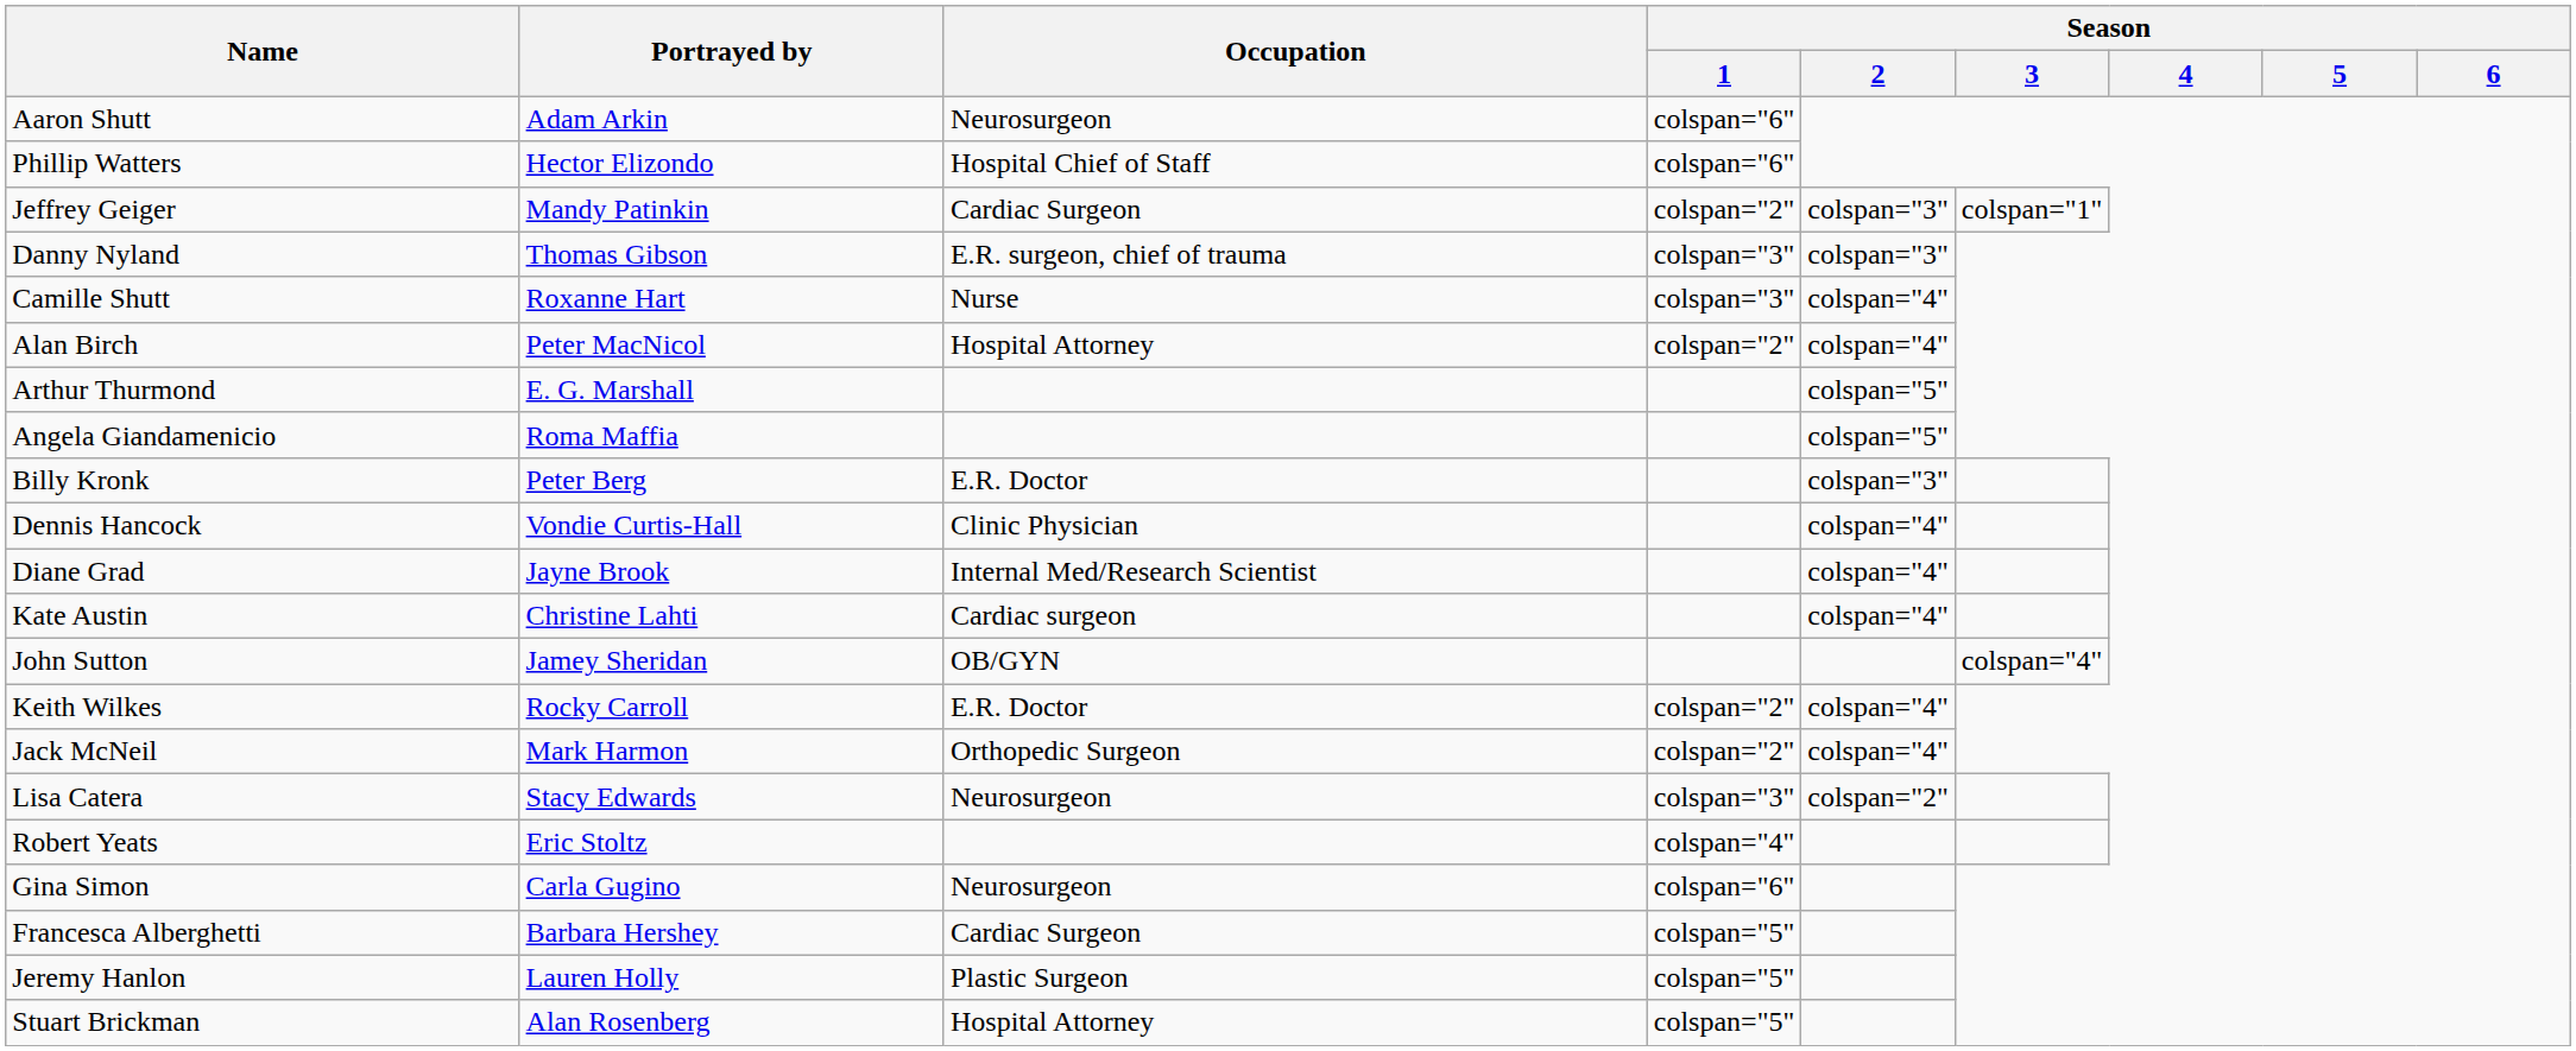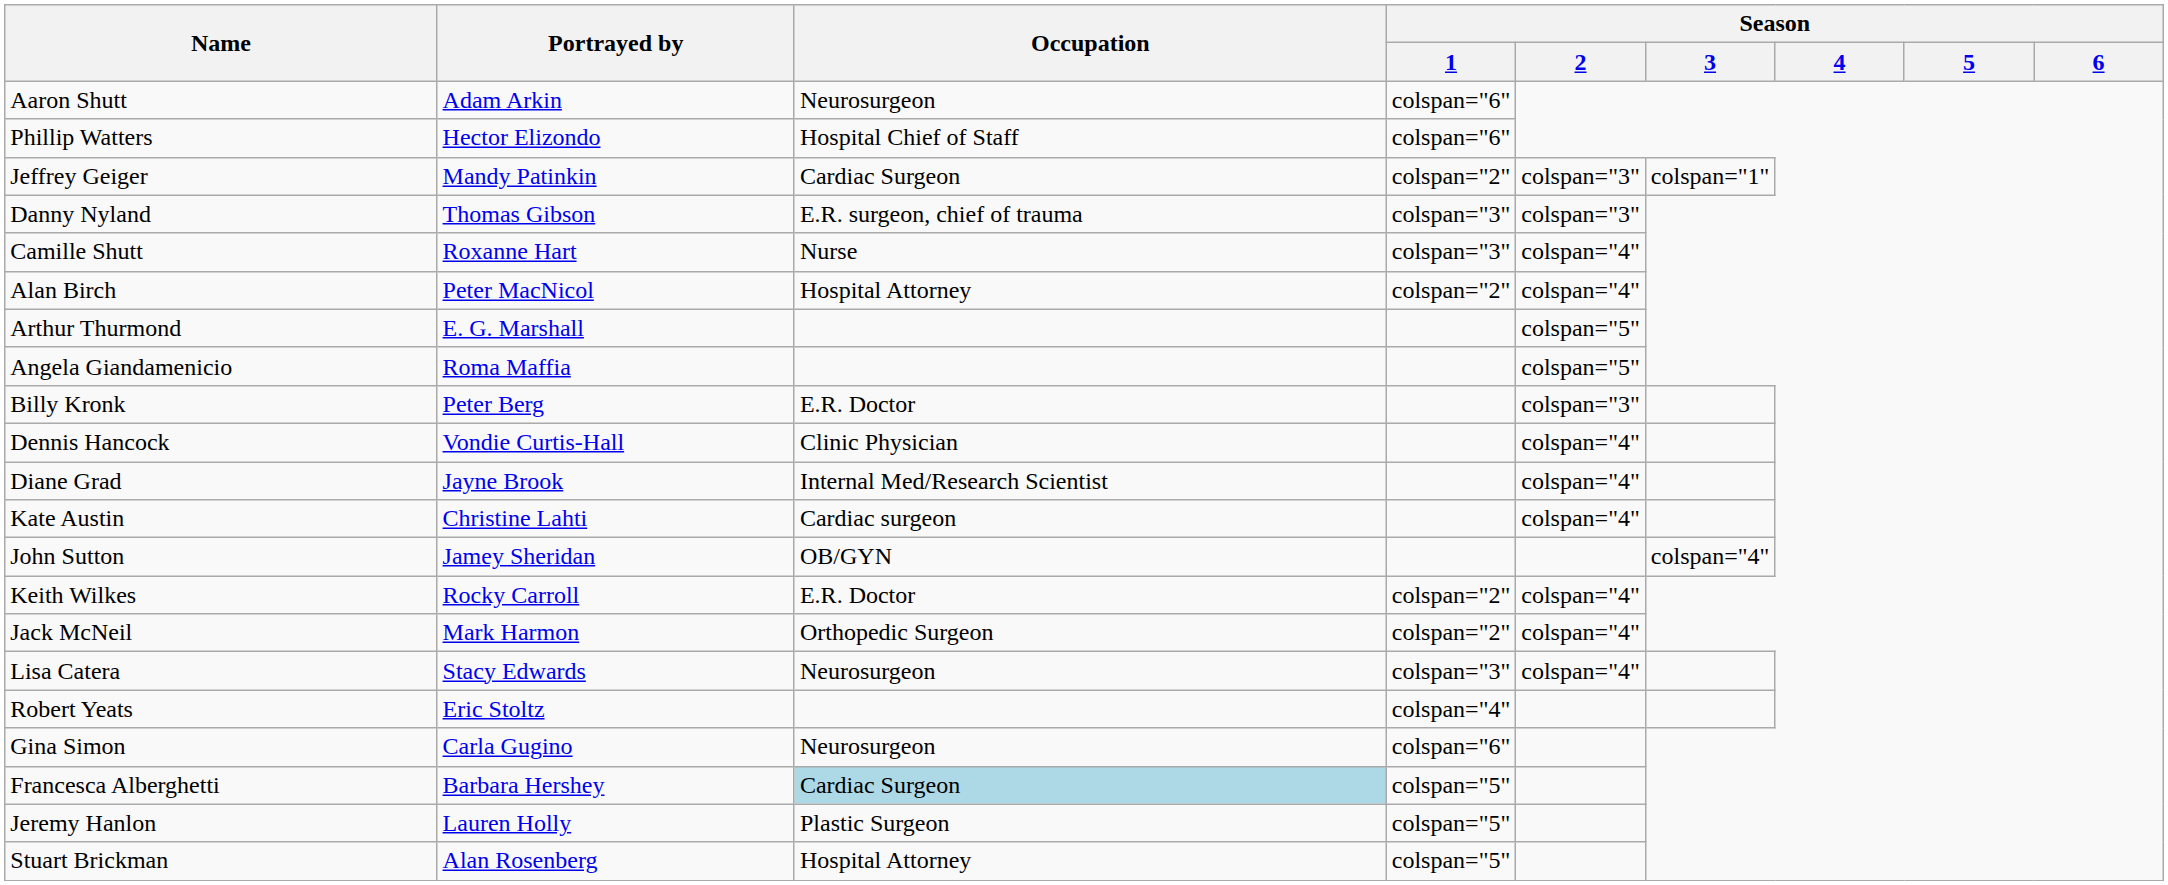Lisa Catera | Season / 2: colspan="2" -> colspan="4"
Francesca Alberghetti | Occupation: no background -> lightblue background
